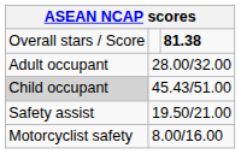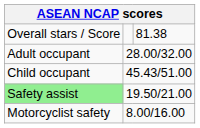Overall stars / Score | column 3: bold -> normal
Child occupant | column 1: lightgrey background -> no background
Safety assist | column 1: no background -> lightgreen background
